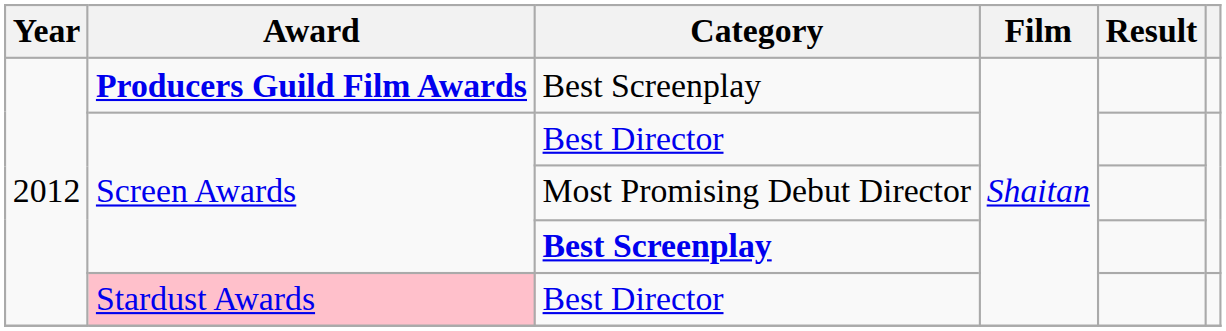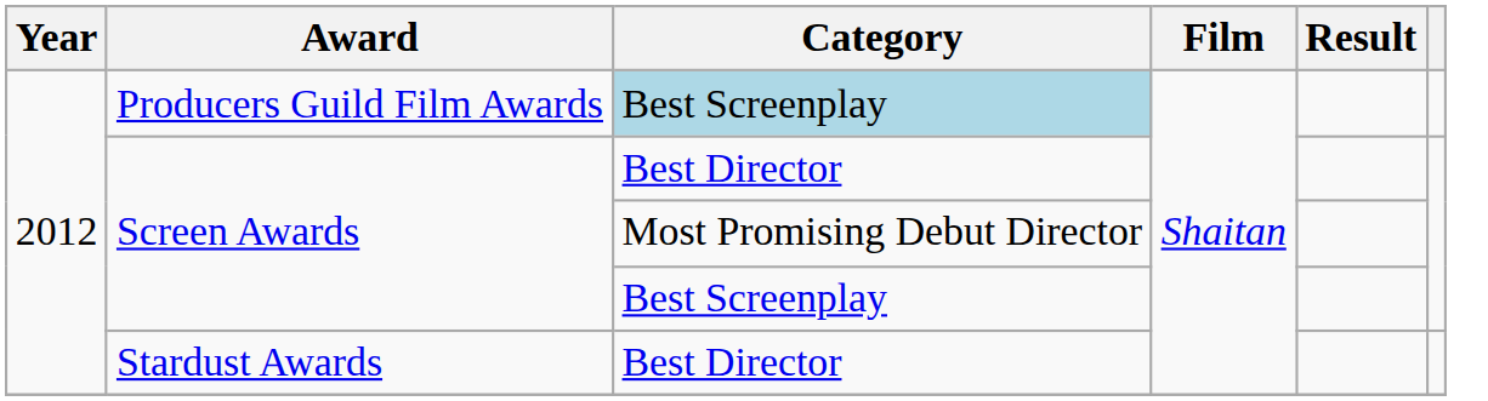Producers Guild Film Awards | Award: bold -> normal
Producers Guild Film Awards | Category: no background -> lightblue background
Screen Awards / Best Screenplay | Category: bold -> normal
Stardust Awards | Award: pink background -> no background
